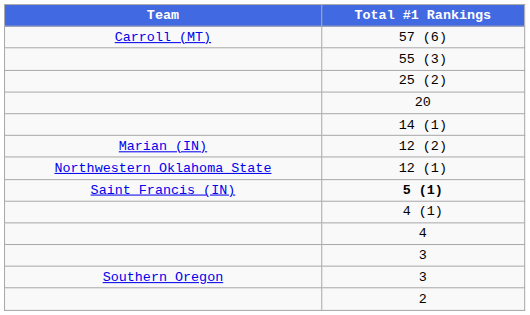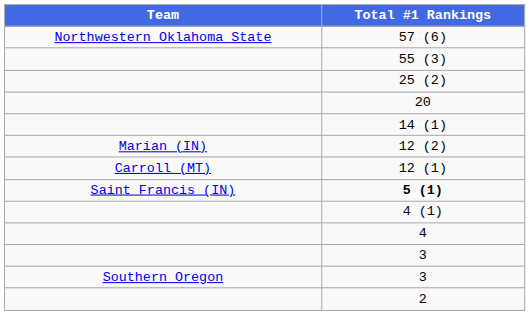row 2 | Team: Carroll (MT) -> Northwestern Oklahoma State
row 8 | Team: Northwestern Oklahoma State -> Carroll (MT)
